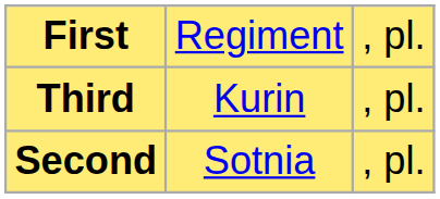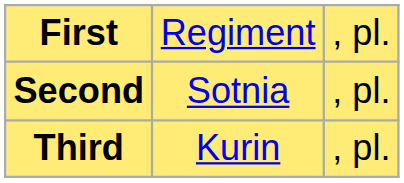rows swapped: Second <-> Third
